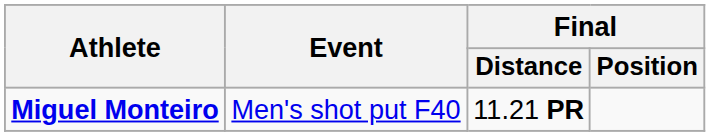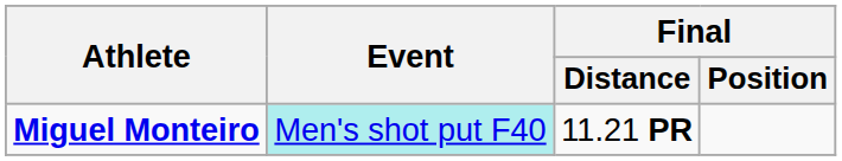Miguel Monteiro | Event: no background -> paleturquoise background
